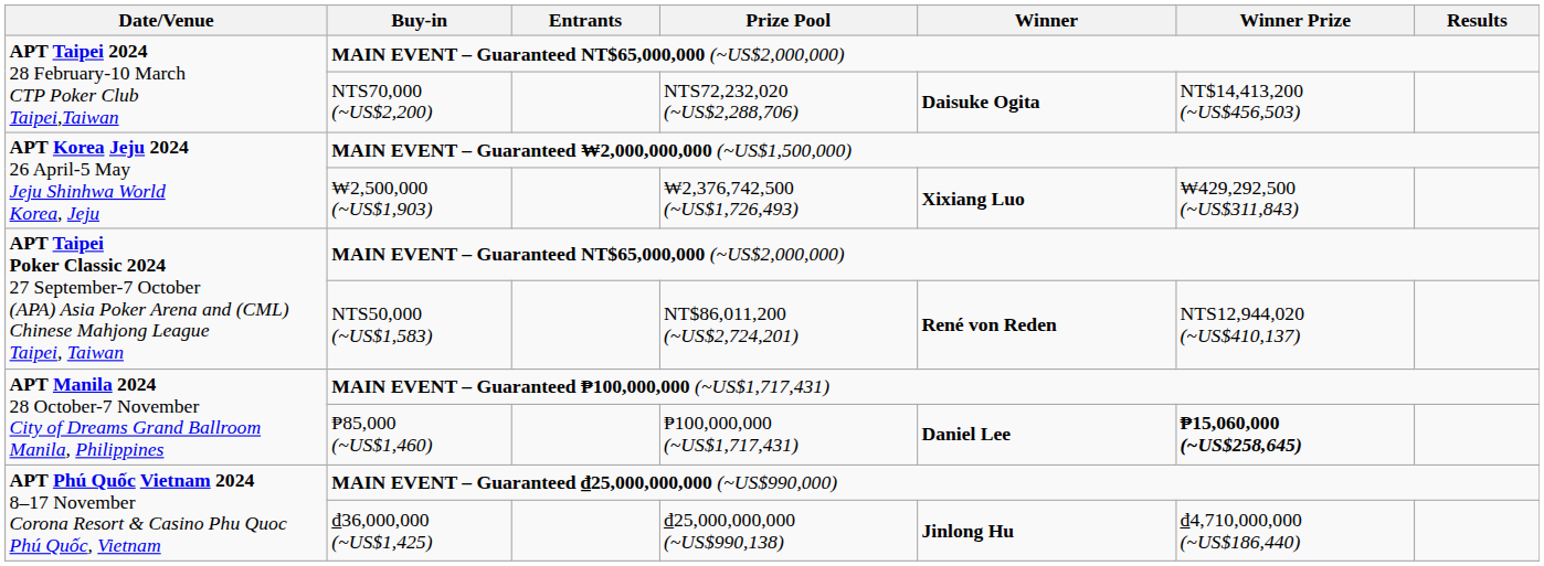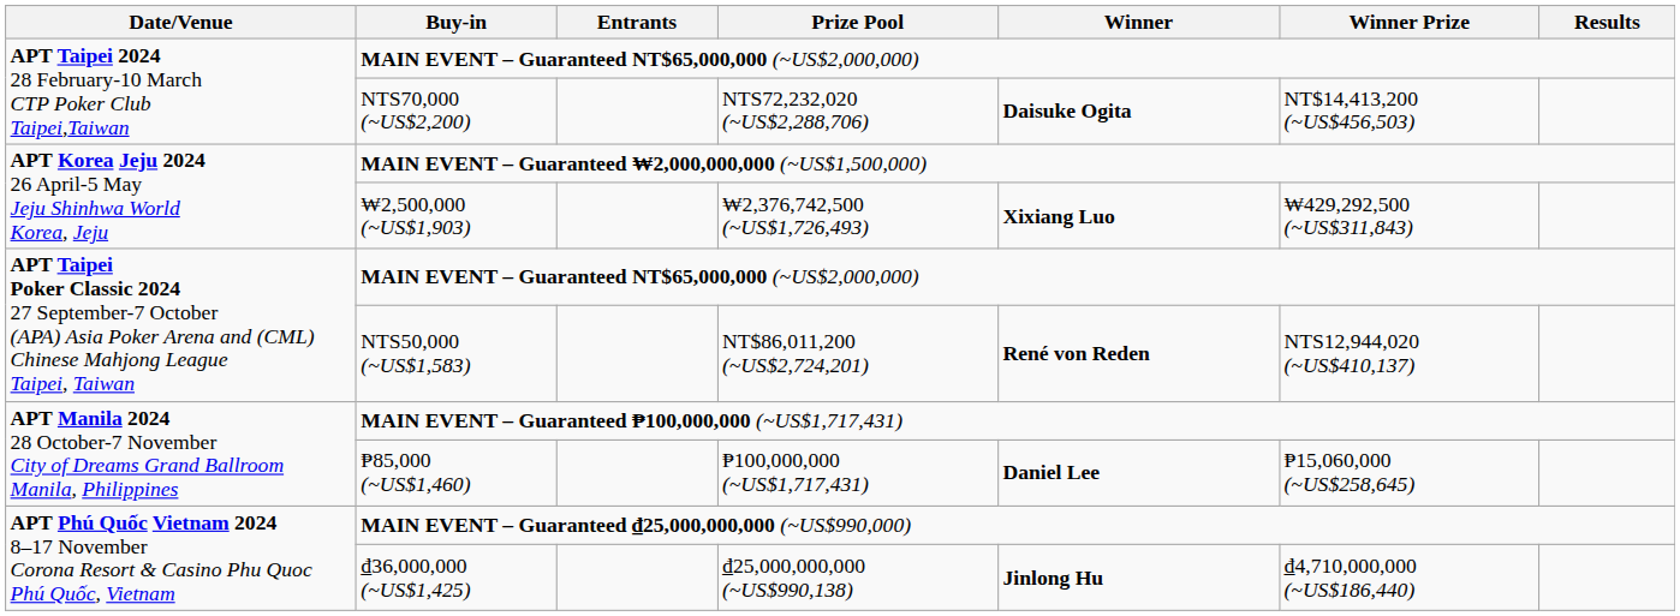₱85,000 (~US$1,460) | Winner Prize: bold -> normal
